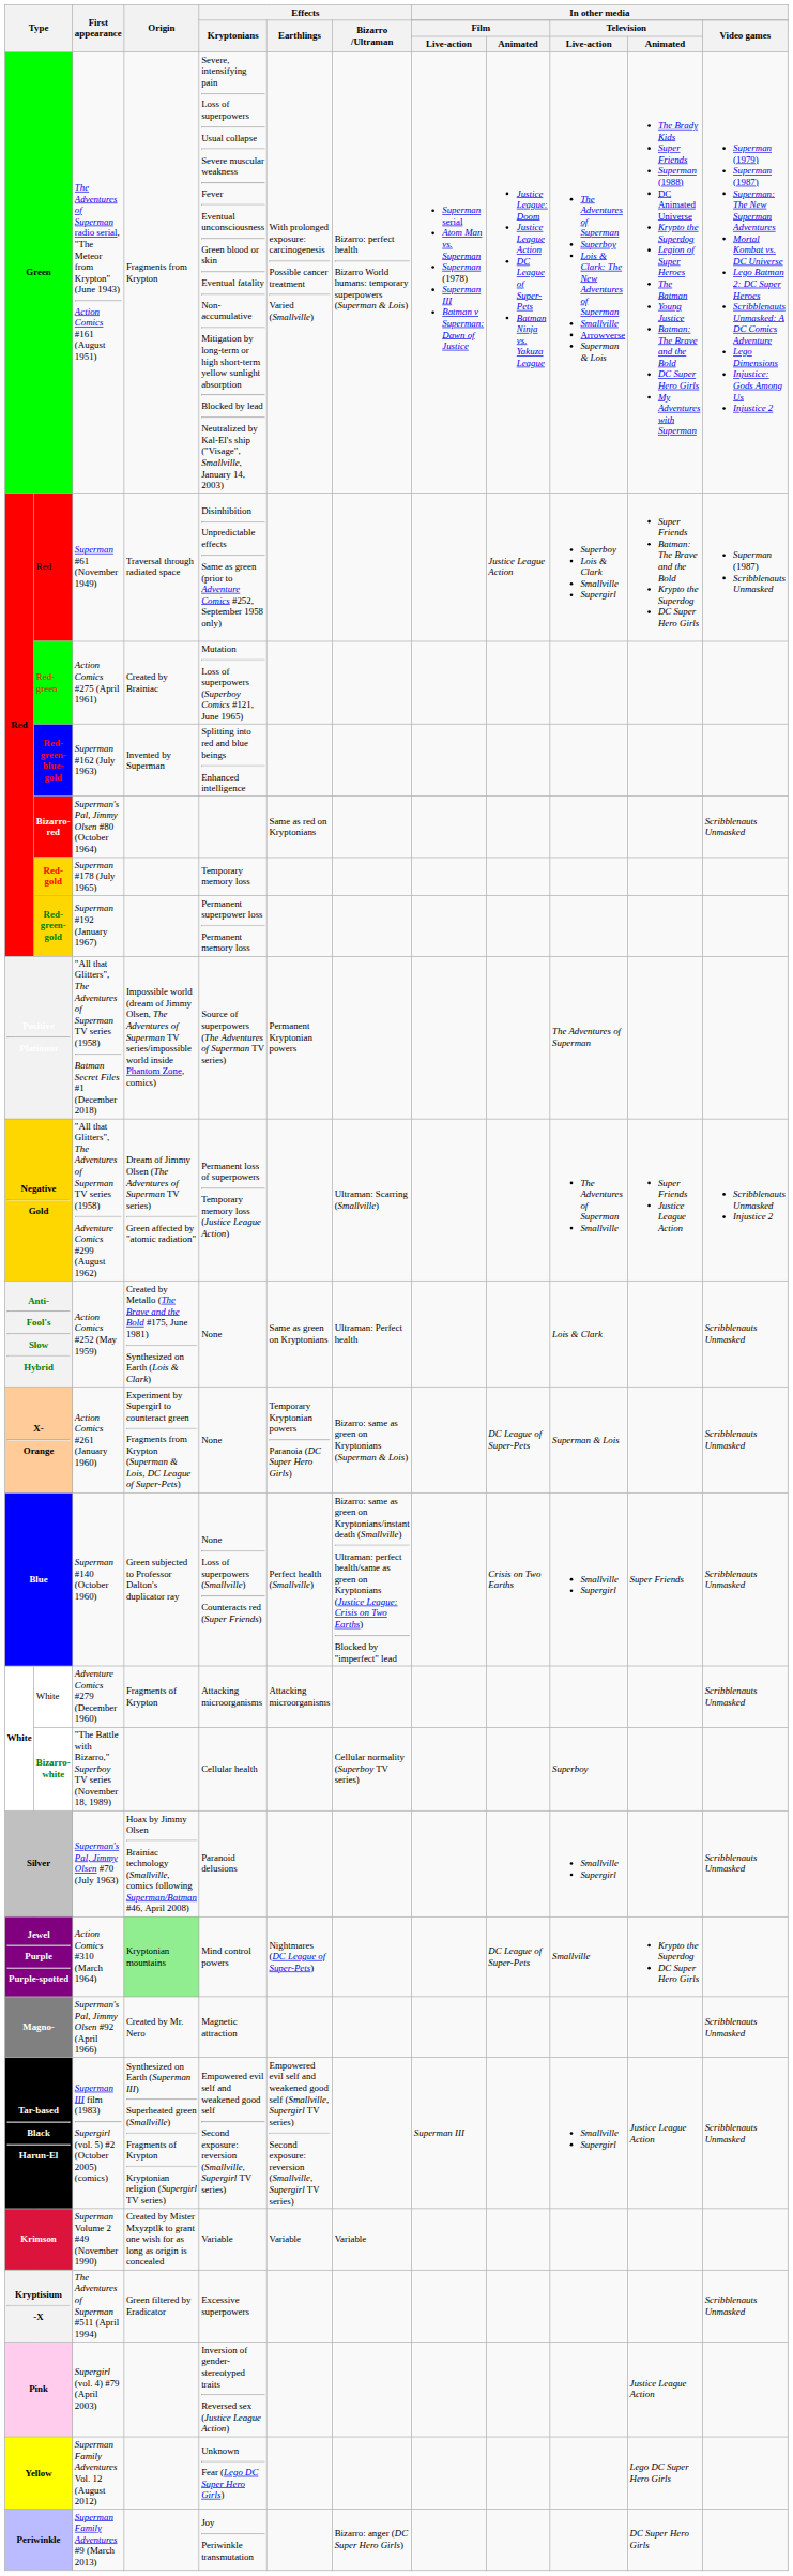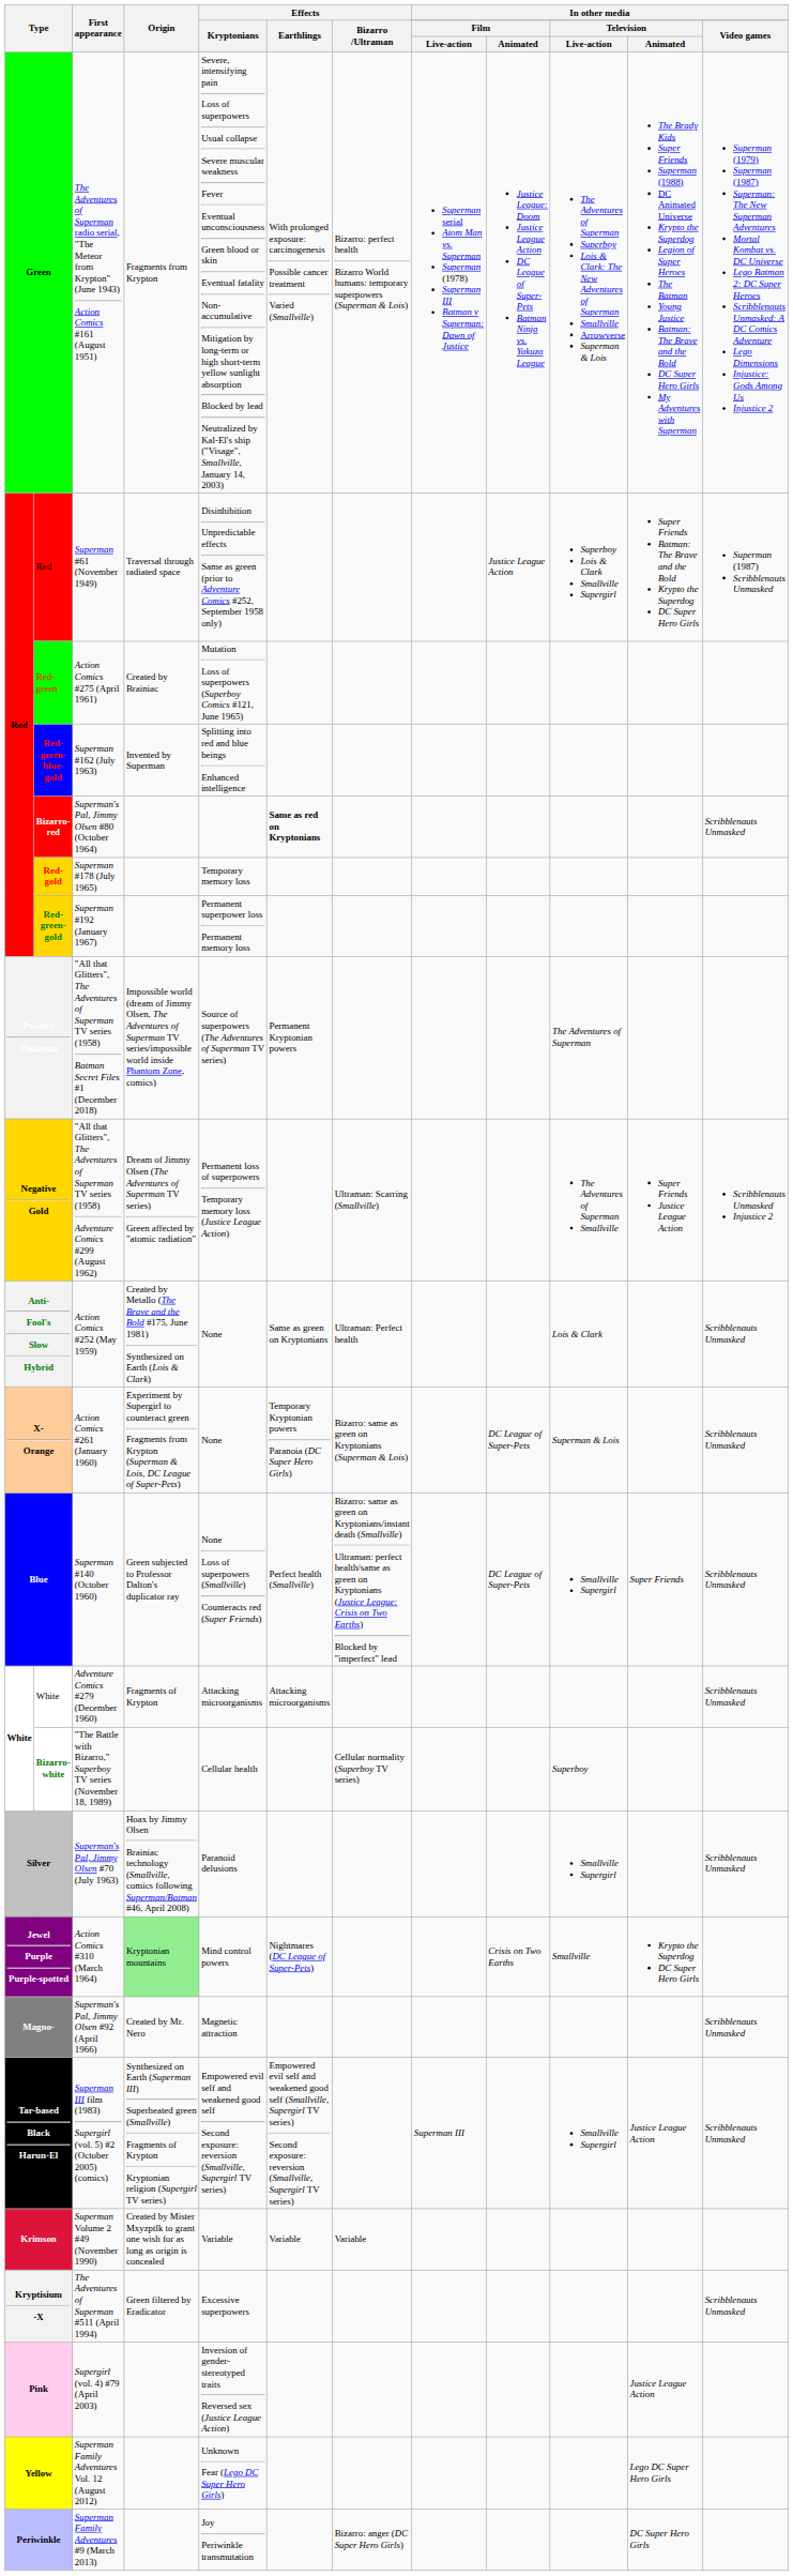Bizarro-red | Effects / Earthlings: normal -> bold
Blue | In other media / Film / Animated: Crisis on Two Earths -> DC League of Super-Pets
Jewel Purple Purple-spotted | In other media / Film / Animated: DC League of Super-Pets -> Crisis on Two Earths
